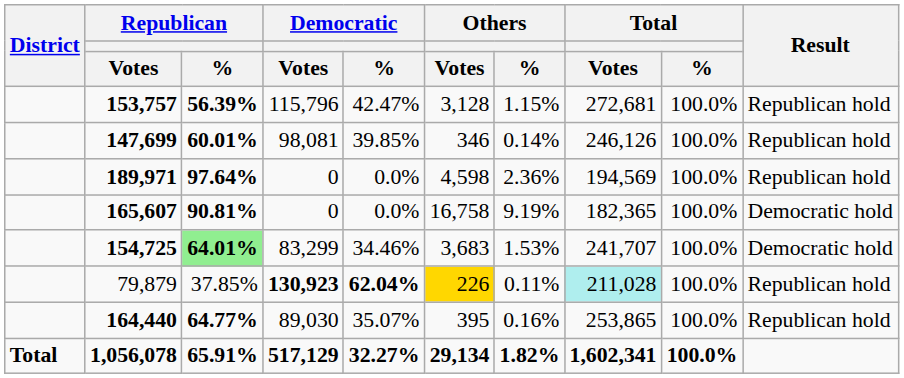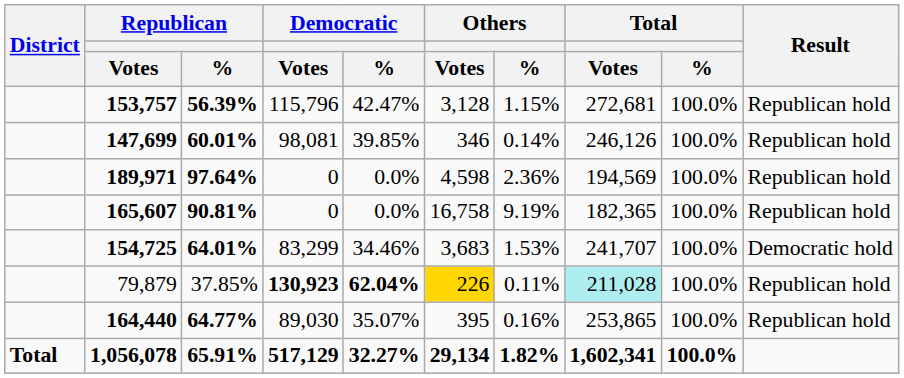165,607 | Result: Democratic hold -> Republican hold
154,725 | Republican / %: lightgreen background -> no background
